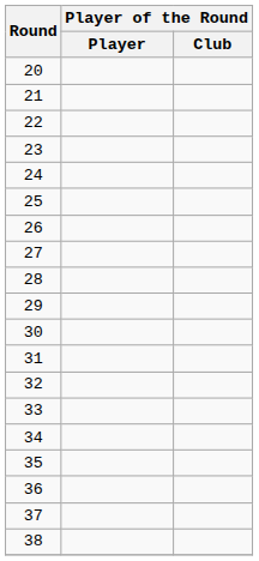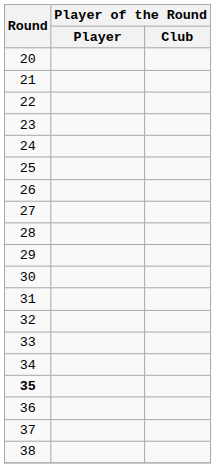35 | Round: normal -> bold
